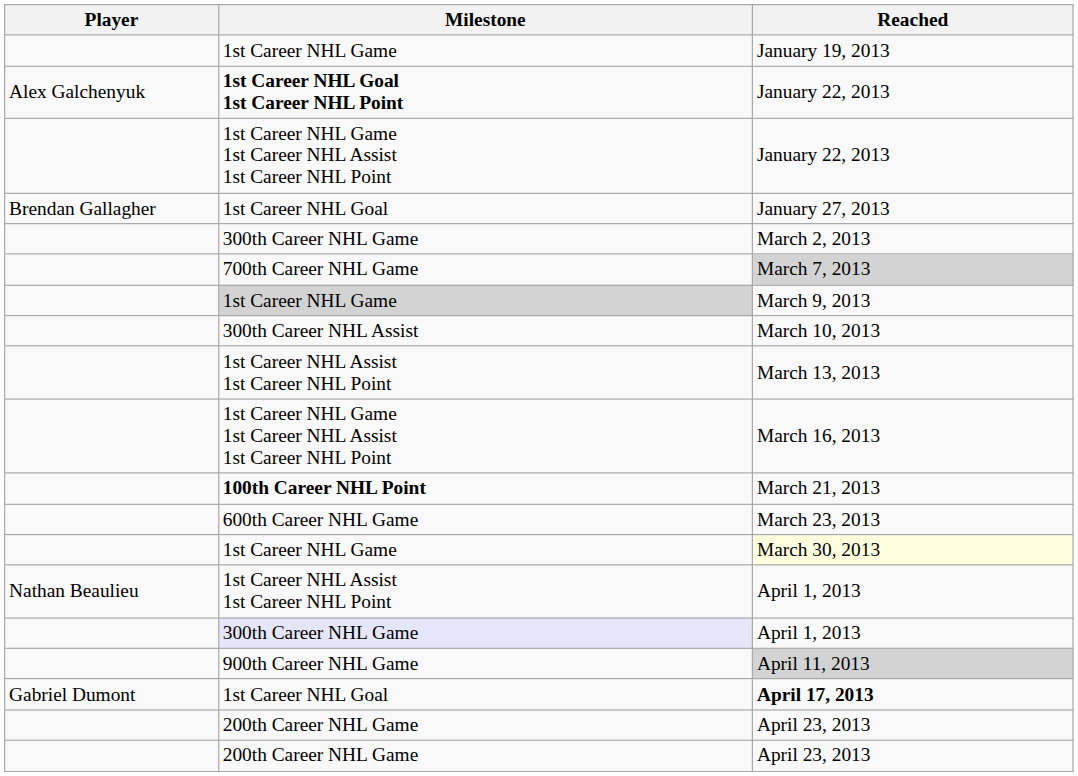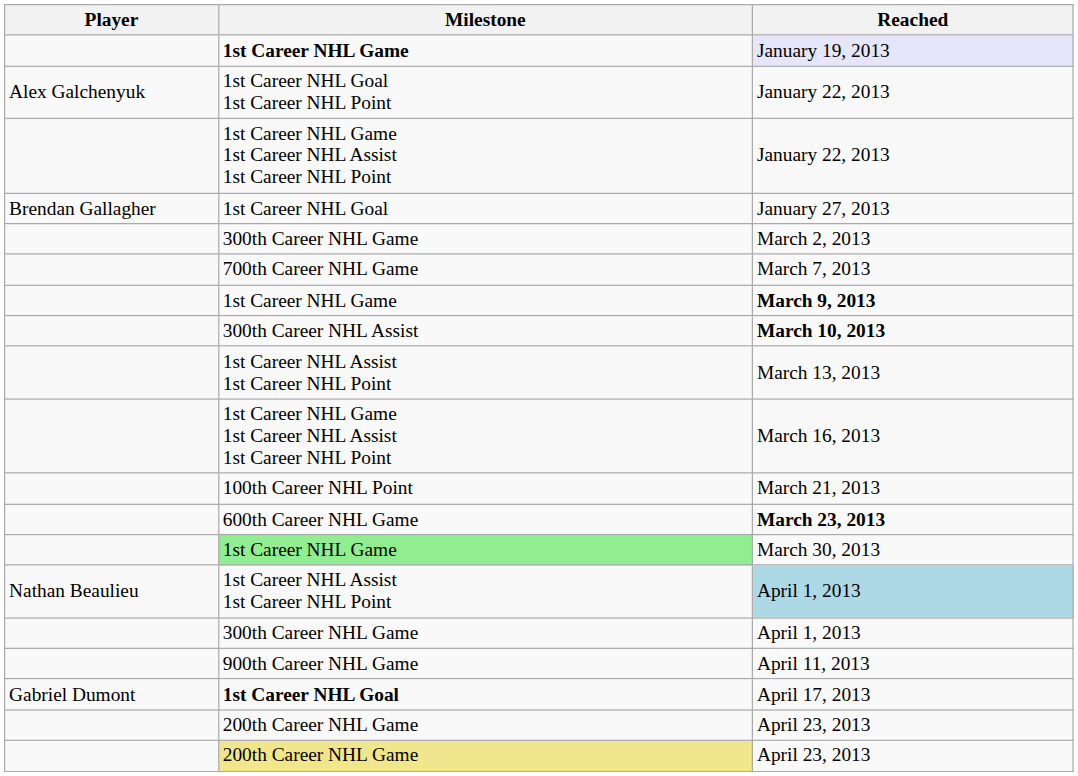row 2 | Milestone: normal -> bold
row 2 | Reached: no background -> lavender background
row 3 | Milestone: bold -> normal
row 7 | Reached: lightgrey background -> no background
row 8 | Milestone: lightgrey background -> no background
row 8 | Reached: normal -> bold
row 9 | Reached: normal -> bold
row 12 | Milestone: bold -> normal
row 13 | Reached: normal -> bold
row 14 | Milestone: no background -> lightgreen background
row 14 | Reached: lightyellow background -> no background
row 15 | Reached: no background -> lightblue background
row 16 | Milestone: lavender background -> no background
row 17 | Reached: lightgrey background -> no background
row 18 | Milestone: normal -> bold
row 18 | Reached: bold -> normal
row 20 | Milestone: no background -> khaki background
